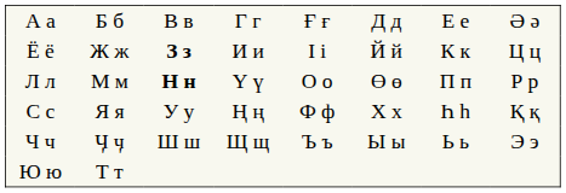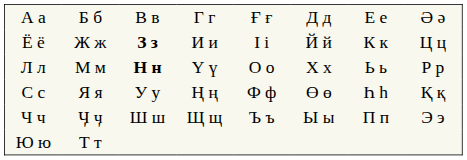Л л | column 6: Ө ө -> Х х
Л л | column 7: П п -> Ь ь
С с | column 6: Х х -> Ө ө
Ч ч | column 7: Ь ь -> П п
